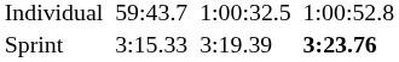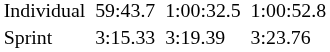Sprint | column 4: bold -> normal
